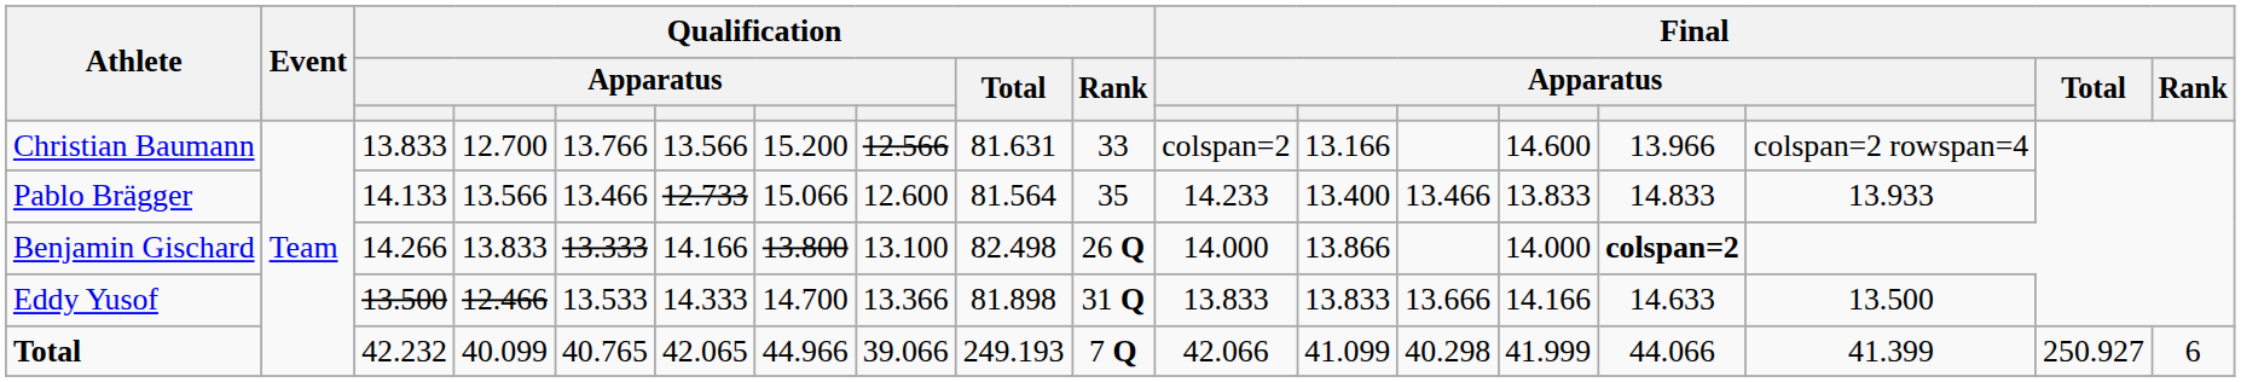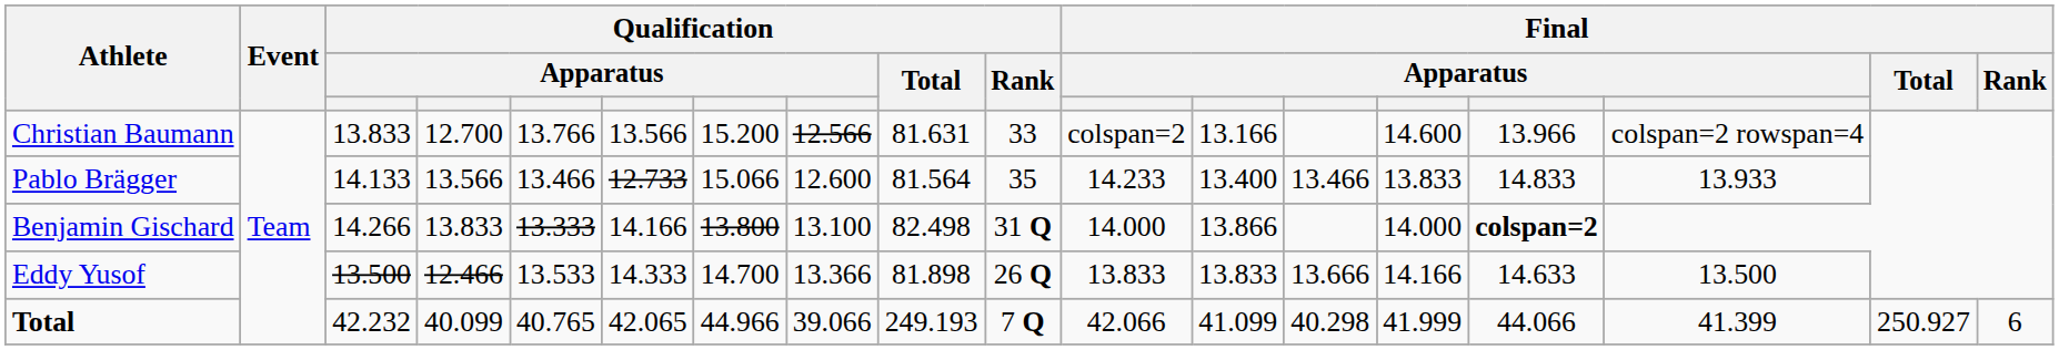Benjamin Gischard | Qualification / Rank: 26 Q -> 31 Q
Eddy Yusof | Qualification / Rank: 31 Q -> 26 Q
